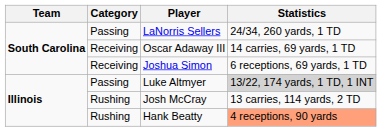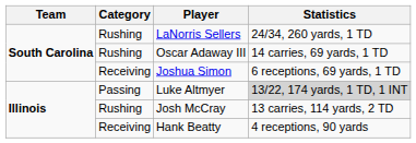LaNorris Sellers | Category: Passing -> Rushing
Oscar Adaway III | Category: Receiving -> Rushing
Hank Beatty | Category: Rushing -> Receiving
Hank Beatty | Statistics: lightsalmon background -> no background
